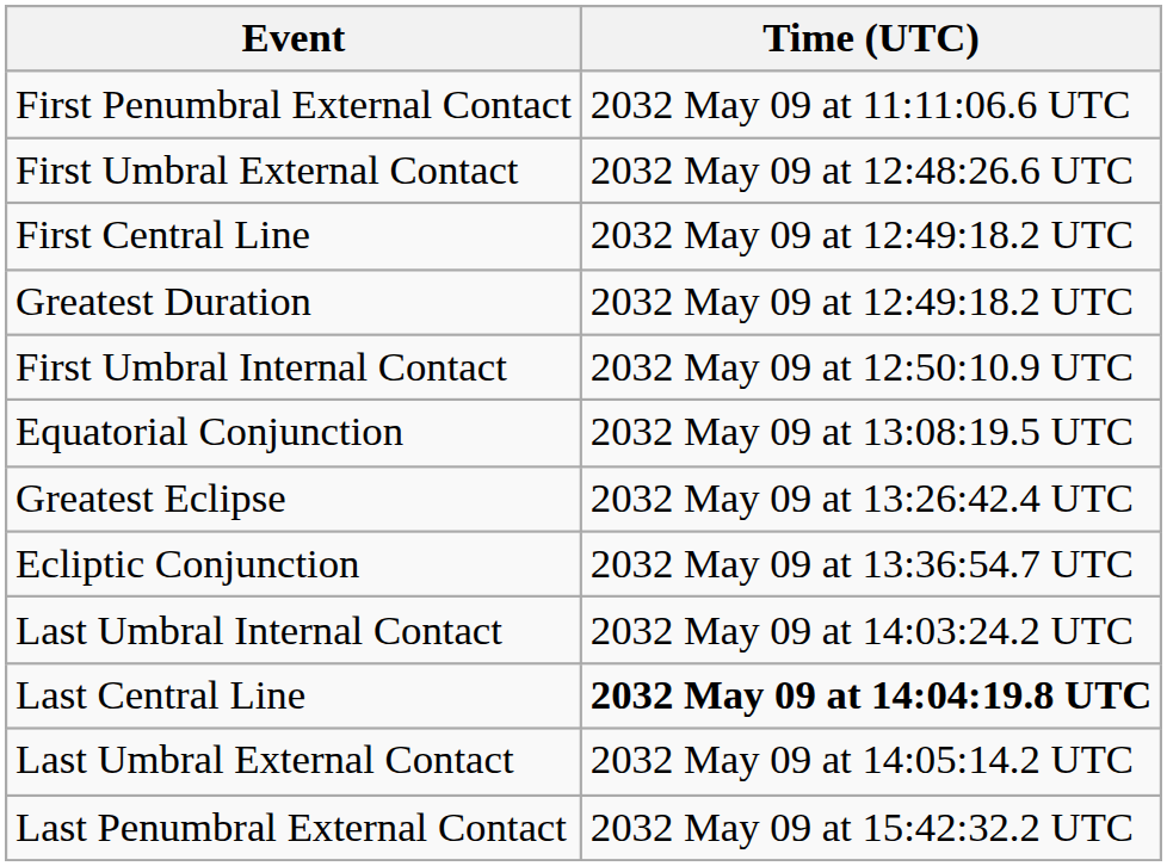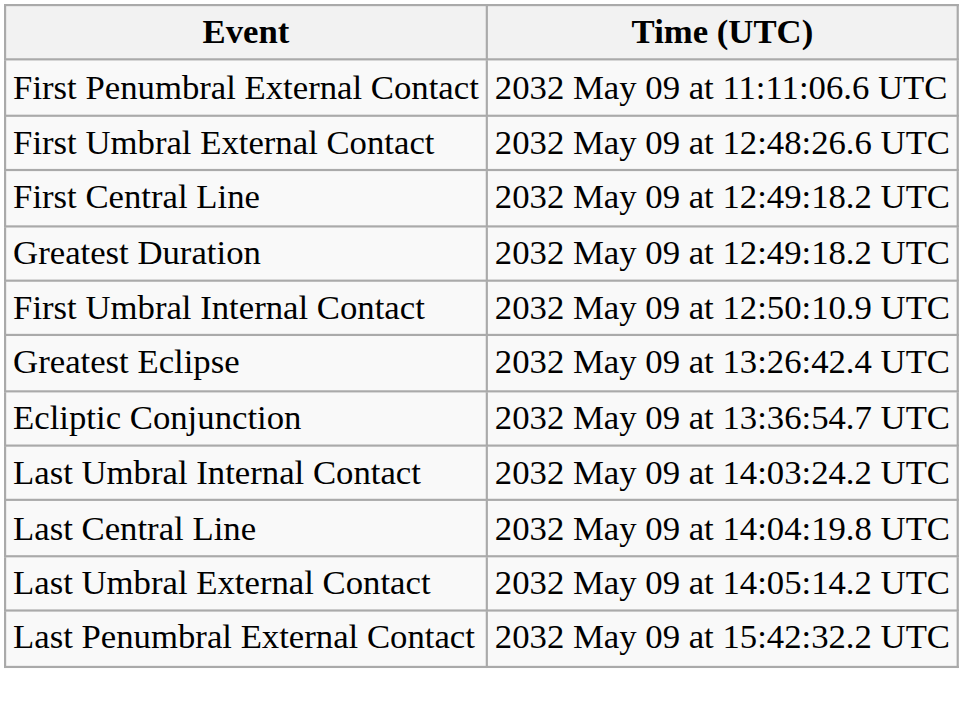- row: Equatorial Conjunction | 2032 May 09 at 13:08:19.5 UTC
Last Central Line | Time (UTC): bold -> normal
